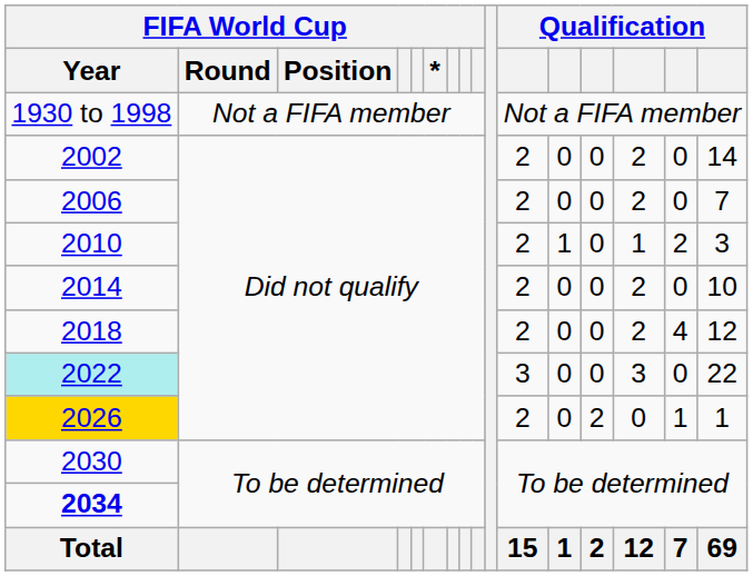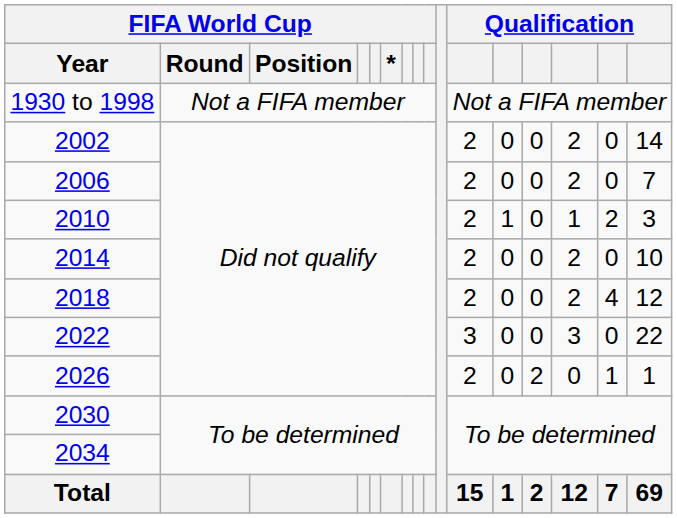2022 | FIFA World Cup / Year: paleturquoise background -> no background
2026 | FIFA World Cup / Year: gold background -> no background
2034 | FIFA World Cup / Year: bold -> normal
